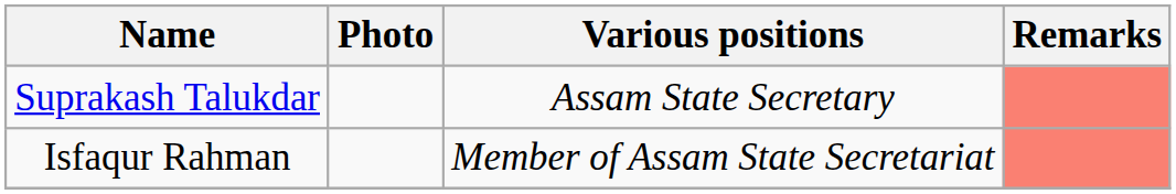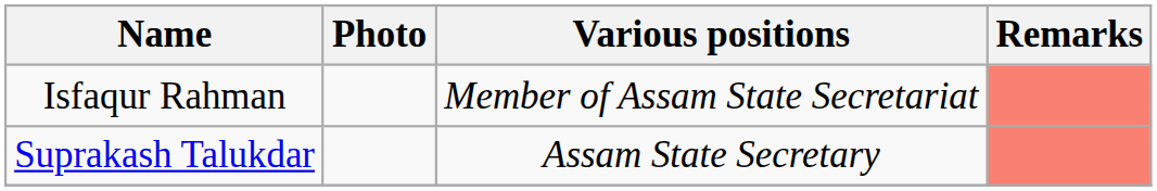rows swapped: Suprakash Talukdar <-> Isfaqur Rahman
